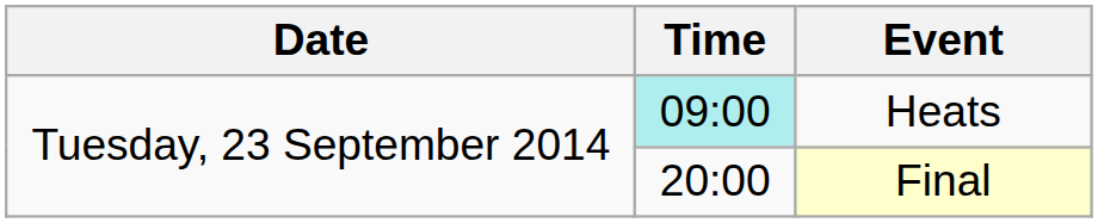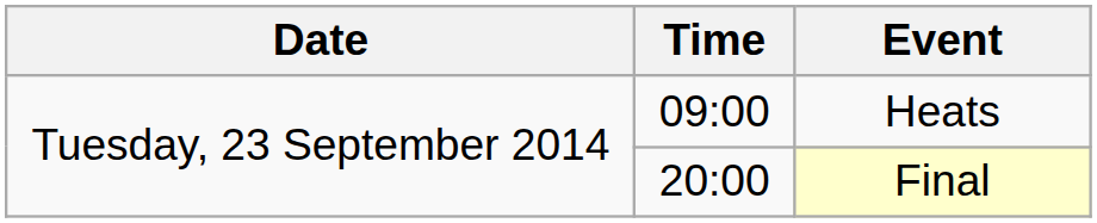Heats | Time: paleturquoise background -> no background
